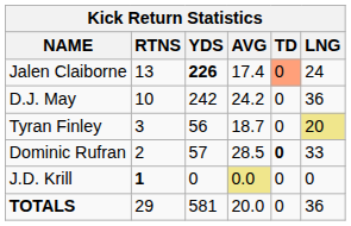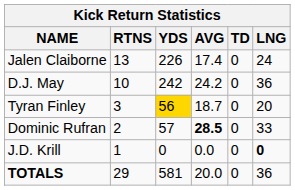Jalen Claiborne | YDS: bold -> normal
Jalen Claiborne | TD: lightsalmon background -> no background
Tyran Finley | YDS: no background -> gold background
Tyran Finley | LNG: khaki background -> no background
Dominic Rufran | AVG: normal -> bold
Dominic Rufran | TD: bold -> normal
J.D. Krill | RTNS: bold -> normal
J.D. Krill | AVG: khaki background -> no background
J.D. Krill | LNG: normal -> bold
